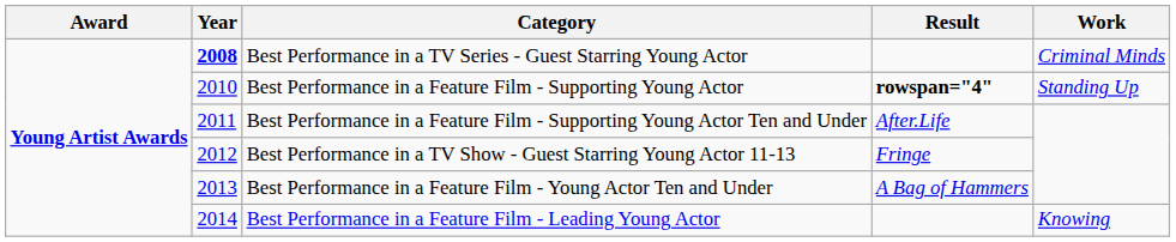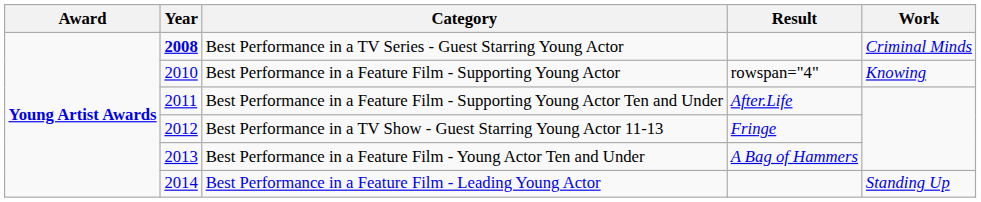Best Performance in a Feature Film - Supporting Young Actor | Result: bold -> normal
Best Performance in a Feature Film - Supporting Young Actor | Work: Standing Up -> Knowing
Best Performance in a Feature Film - Leading Young Actor | Work: Knowing -> Standing Up
